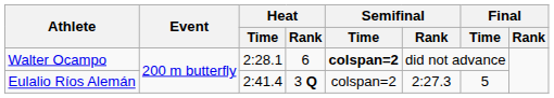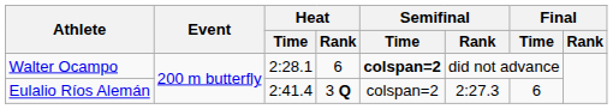Eulalio Ríos Alemán | Final / Time: 5 -> 6
